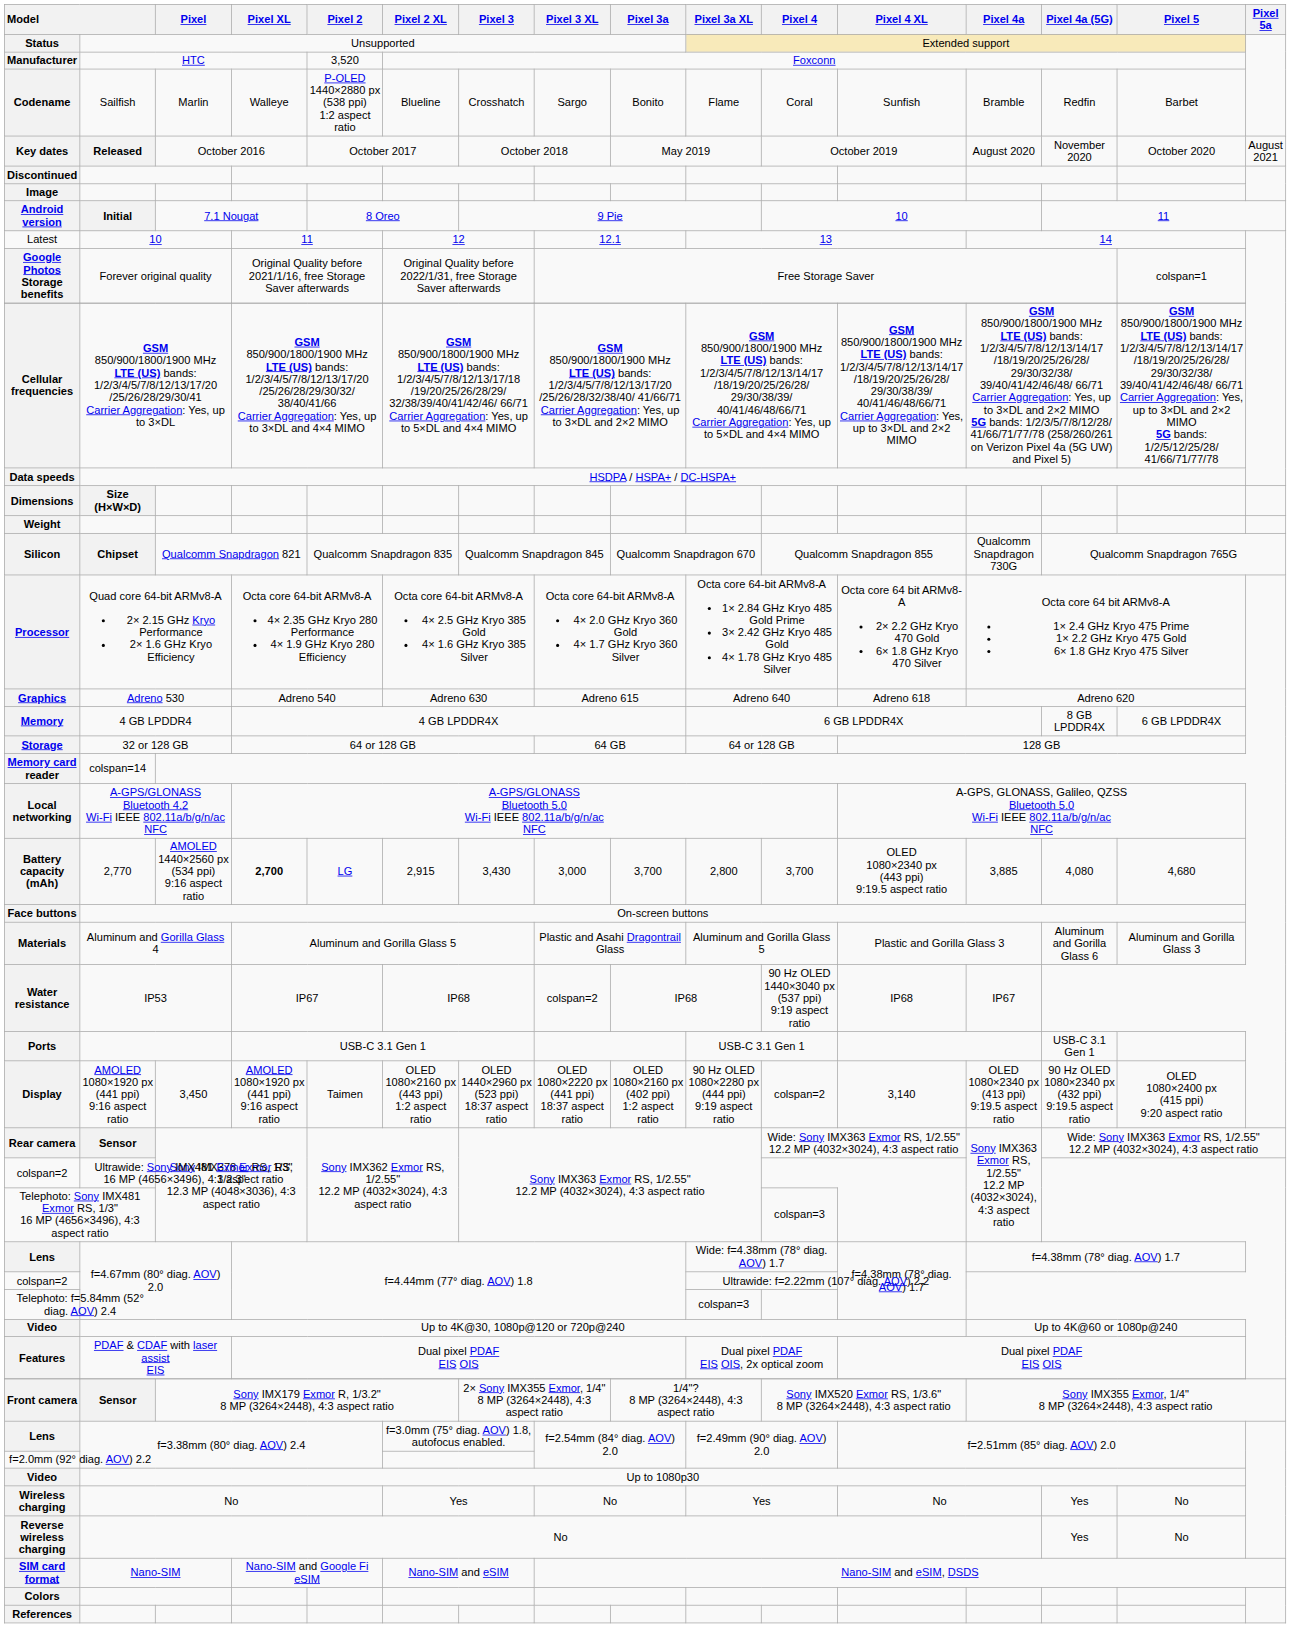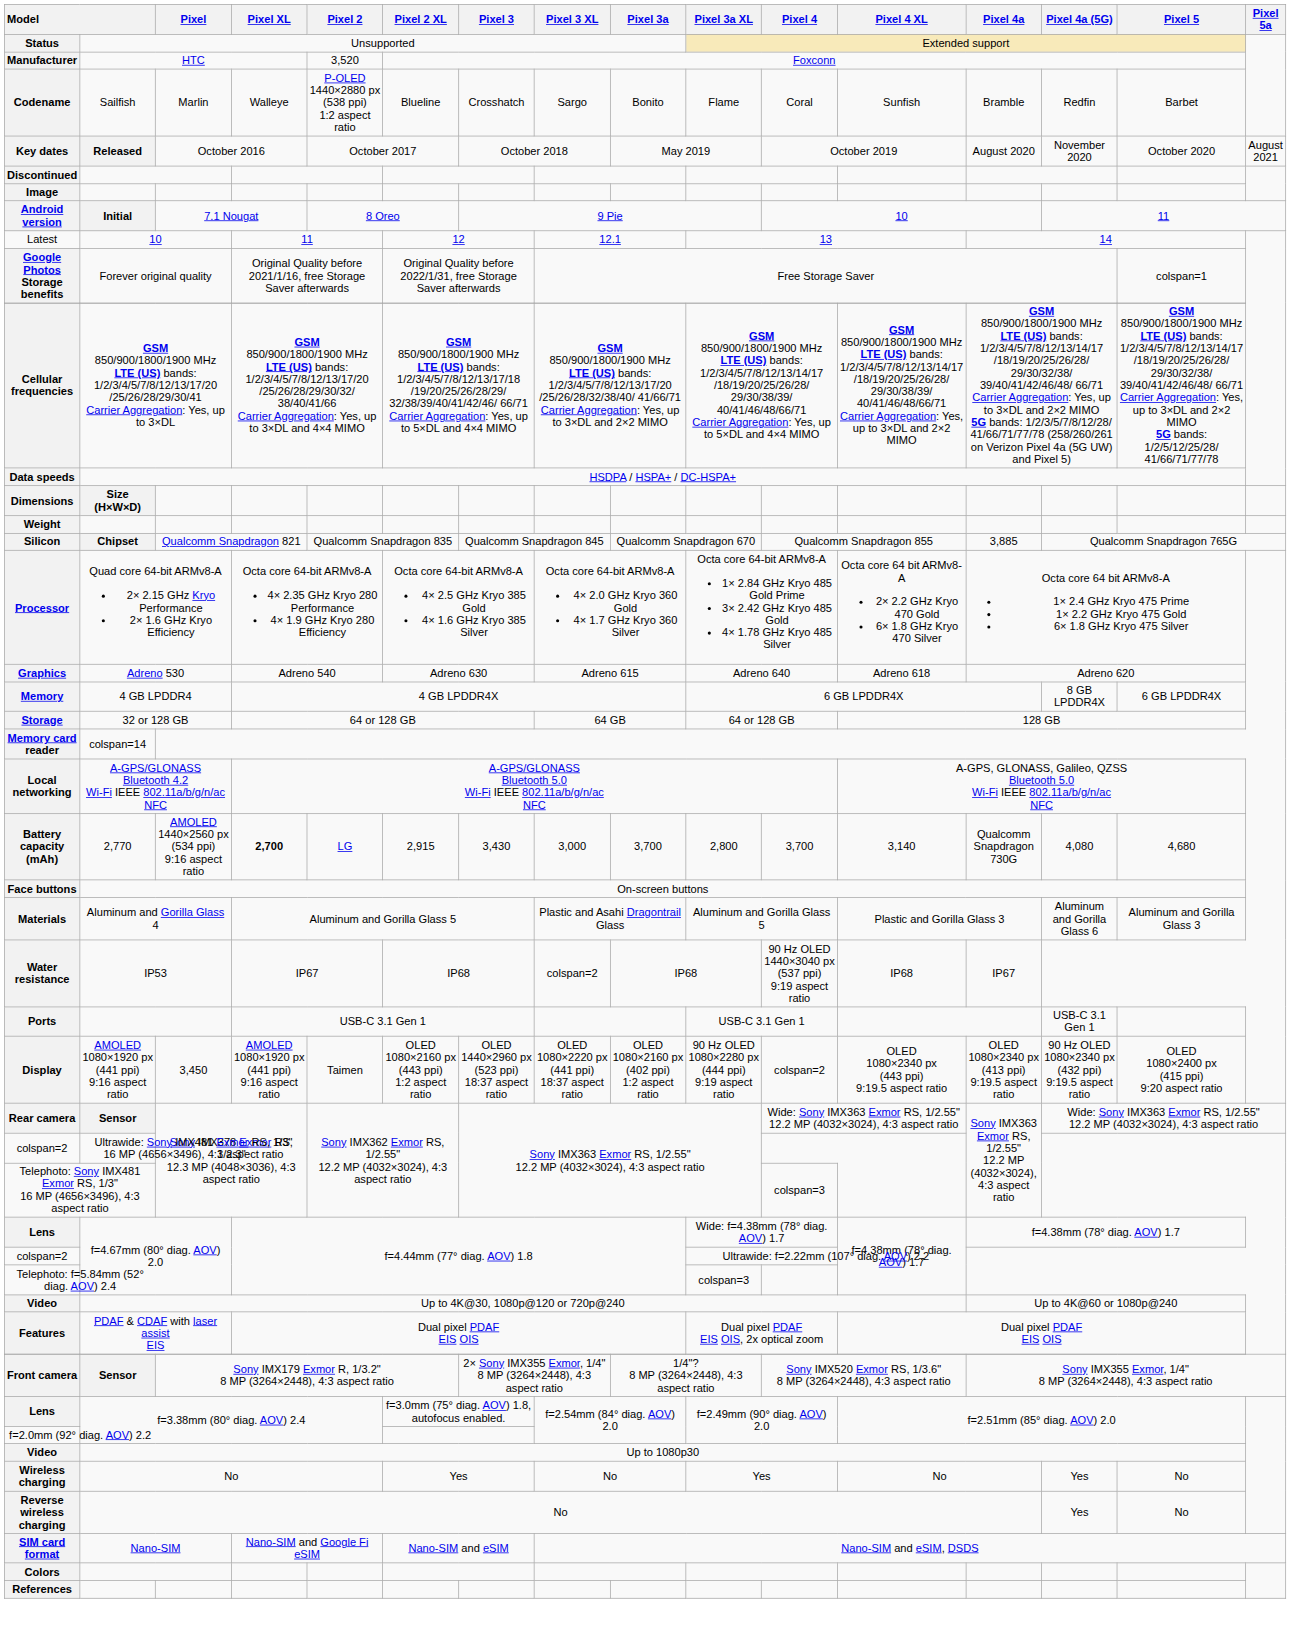Silicon | Pixel 4a: Qualcomm Snapdragon 730G -> 3,885
Battery capacity (mAh) | Pixel 4 XL: OLED 1080×2340 px (443 ppi) 9:19.5 aspect ratio -> 3,140
Battery capacity (mAh) | Pixel 4a: 3,885 -> Qualcomm Snapdragon 730G
Display | Pixel 4 XL: 3,140 -> OLED 1080×2340 px (443 ppi) 9:19.5 aspect ratio
